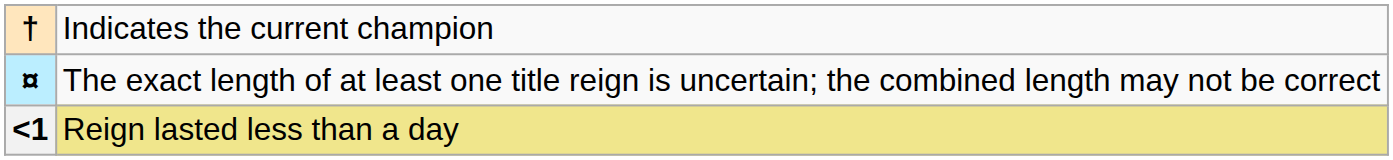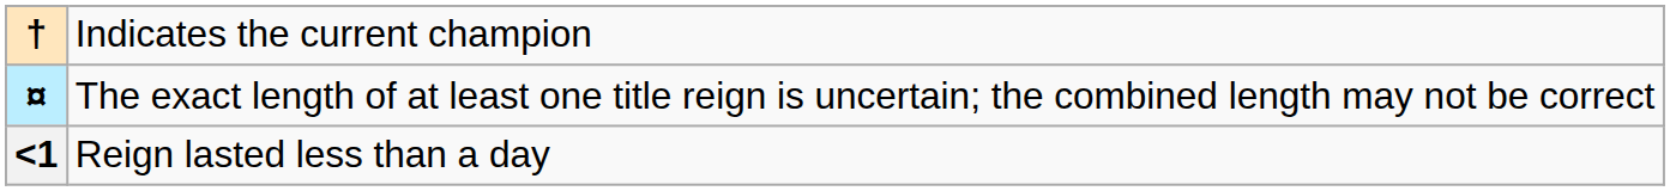<1 | column 2: khaki background -> no background
